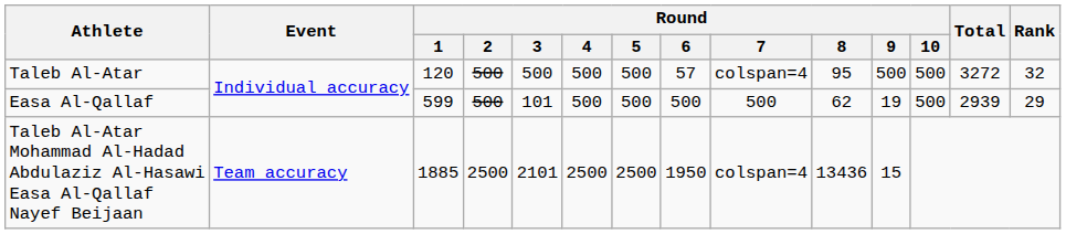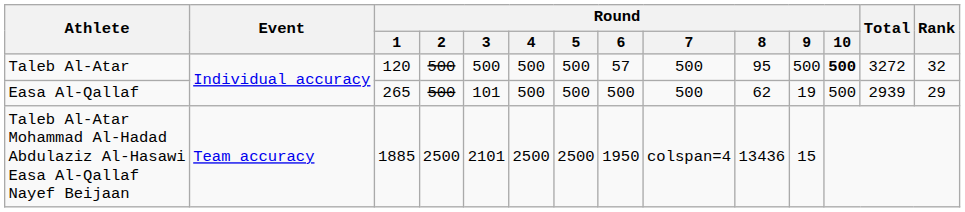Taleb Al-Atar | Round / 7: colspan=4 -> 500
Taleb Al-Atar | Round / 10: normal -> bold
Easa Al-Qallaf | Round / 1: 599 -> 265
